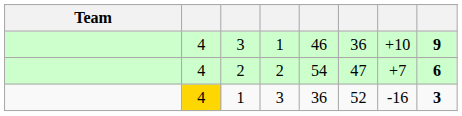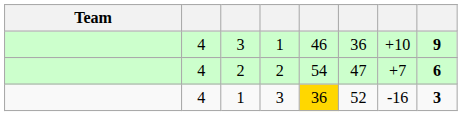row 4 | column 2: gold background -> no background
row 4 | column 5: no background -> gold background
